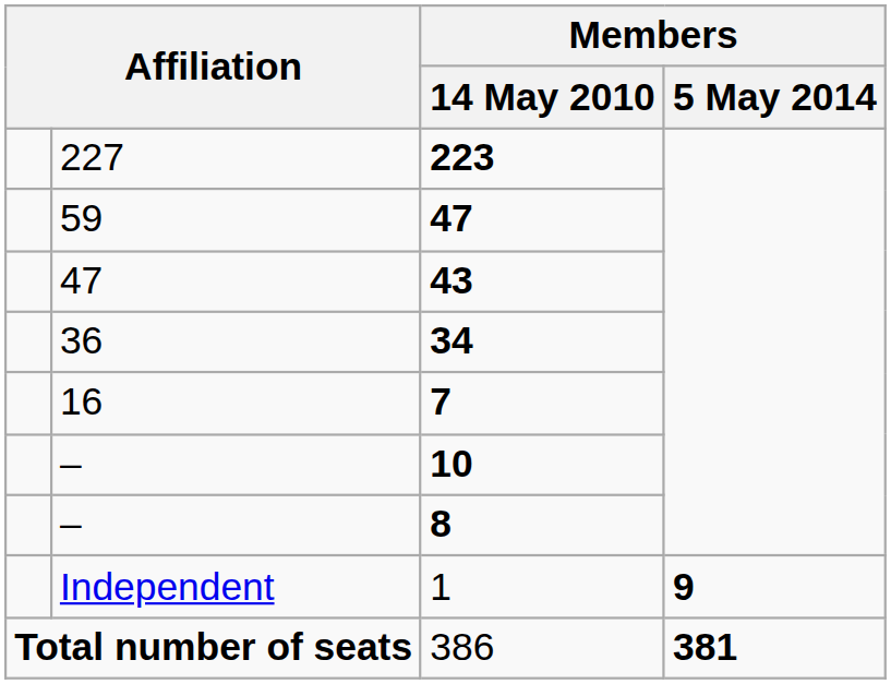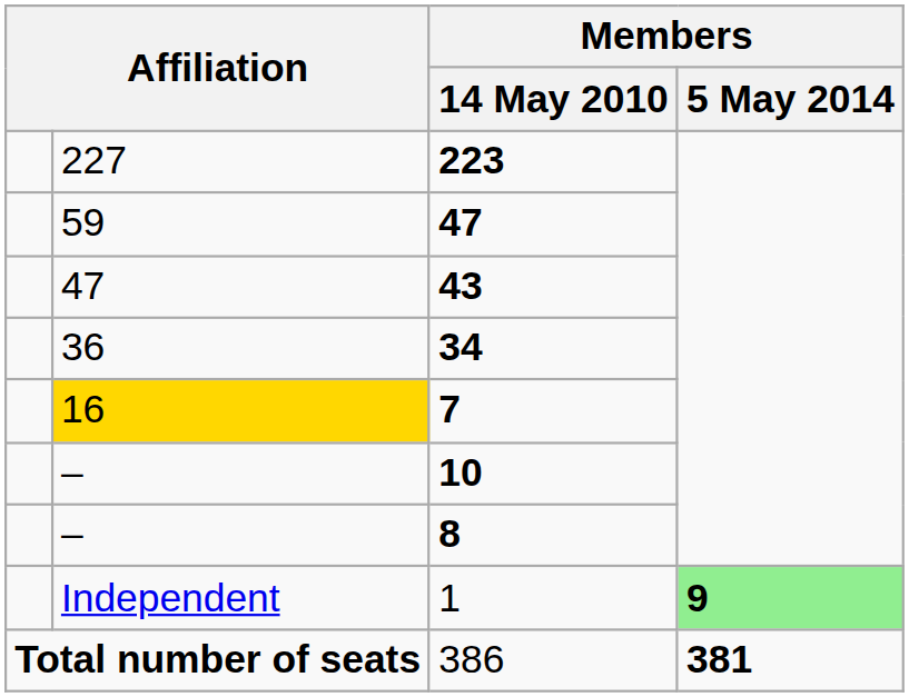7 | column 2: no background -> gold background
1 | Members / 5 May 2014: no background -> lightgreen background
